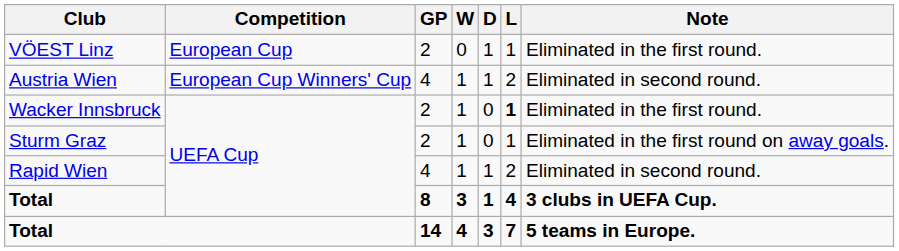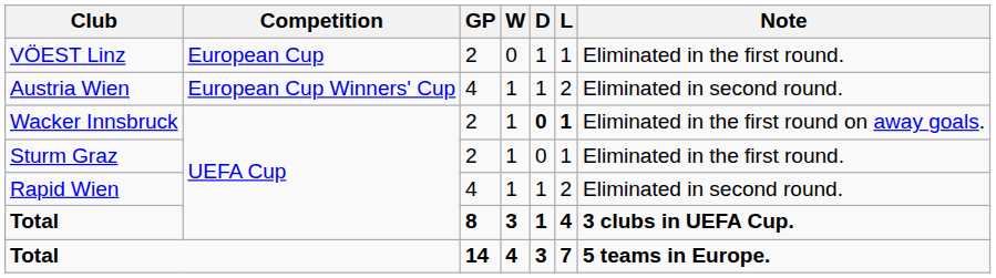Wacker Innsbruck | D: normal -> bold
Wacker Innsbruck | Note: Eliminated in the first round. -> Eliminated in the first round on away goals.
Sturm Graz | Note: Eliminated in the first round on away goals. -> Eliminated in the first round.
